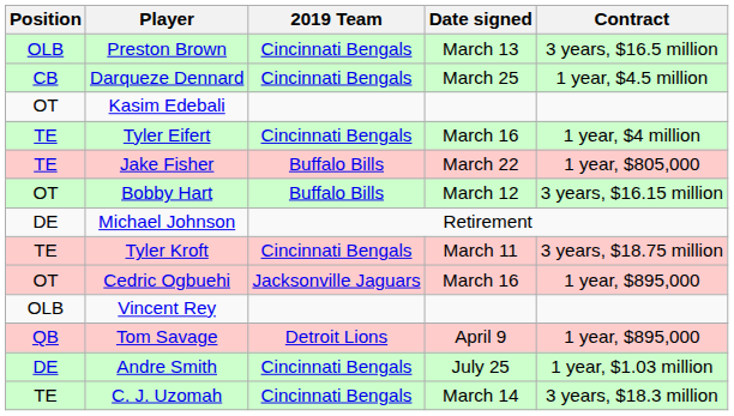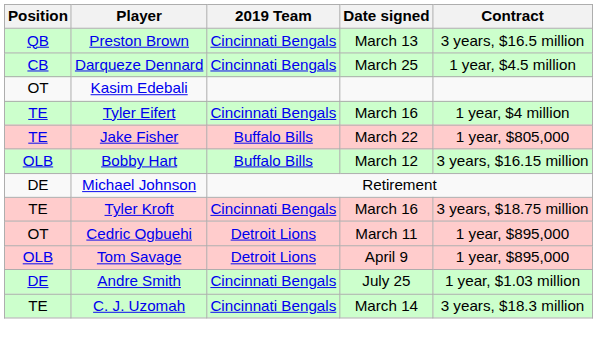Preston Brown | Position: OLB -> QB
Bobby Hart | Position: OT -> OLB
Tyler Kroft | Date signed: March 11 -> March 16
Cedric Ogbuehi | 2019 Team: Jacksonville Jaguars -> Detroit Lions
Cedric Ogbuehi | Date signed: March 16 -> March 11
- row: OLB | Vincent Rey
Tom Savage | Position: QB -> OLB
